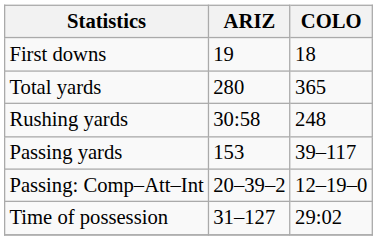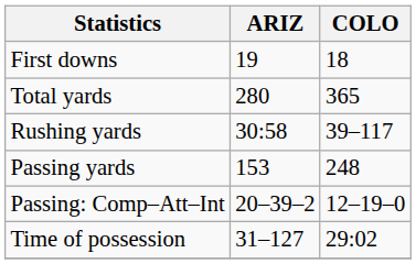Rushing yards | COLO: 248 -> 39–117
Passing yards | COLO: 39–117 -> 248
